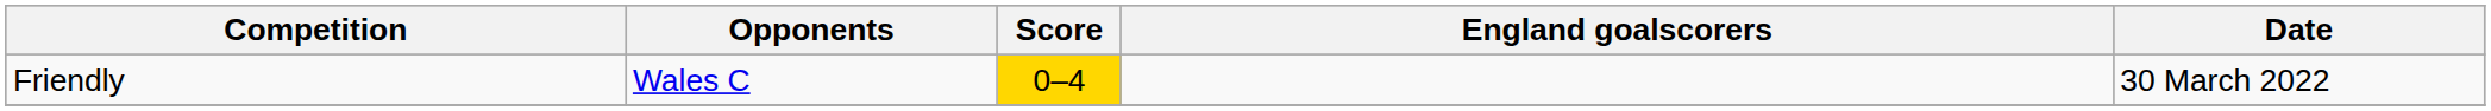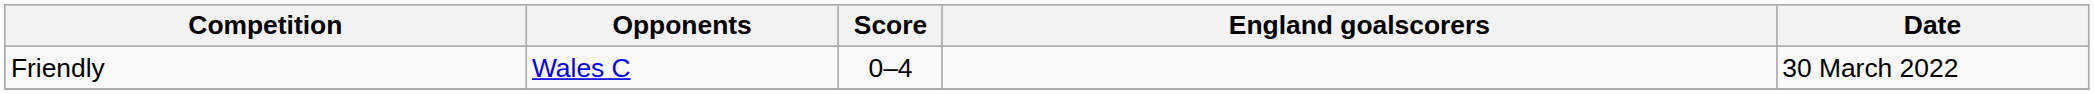Friendly | Score: gold background -> no background
